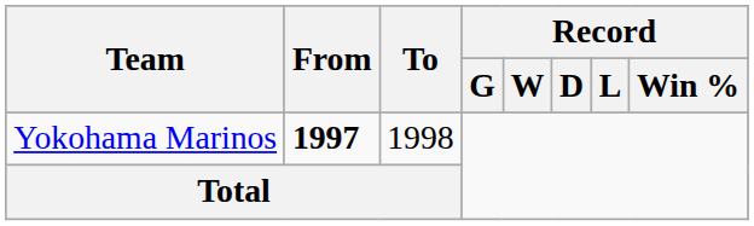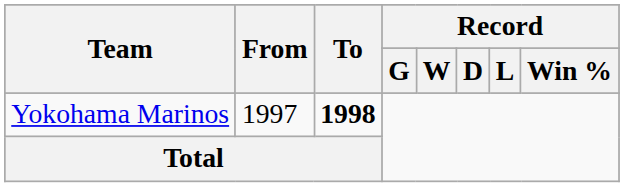Yokohama Marinos | From: bold -> normal
Yokohama Marinos | To: normal -> bold
